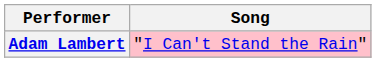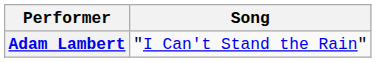Adam Lambert | Song: pink background -> no background
